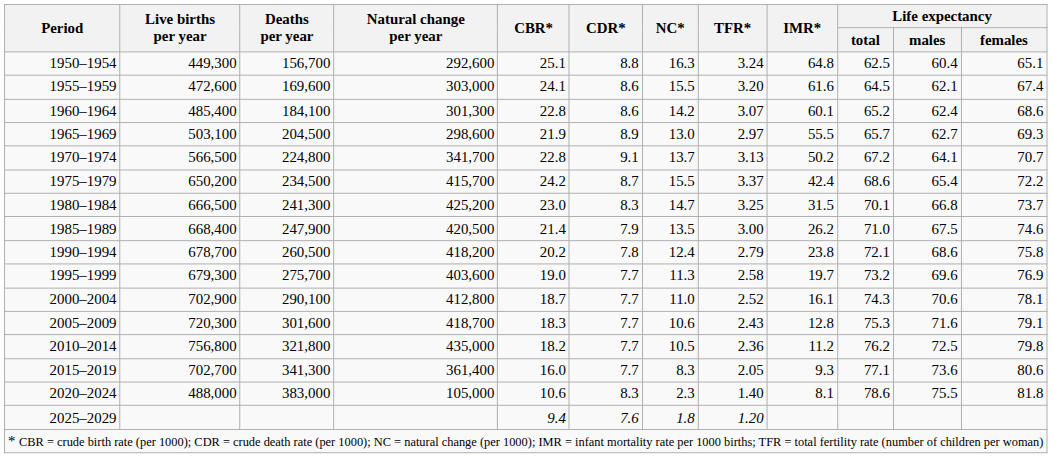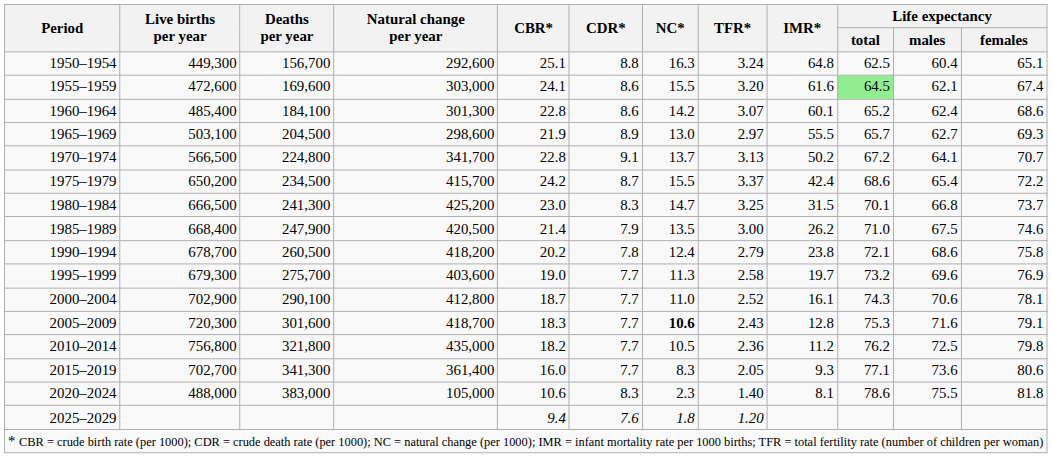1955–1959 | Life expectancy / total: no background -> lightgreen background
2005–2009 | NC*: normal -> bold
